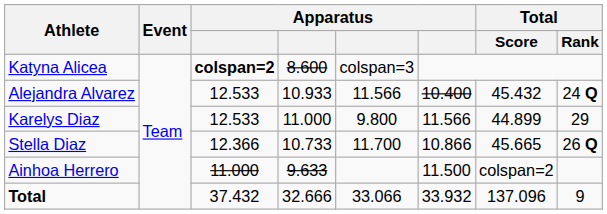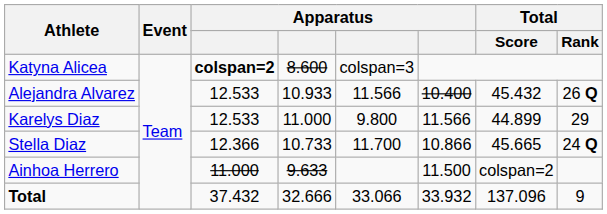Alejandra Alvarez | Total / Rank: 24 Q -> 26 Q
Stella Diaz | Total / Rank: 26 Q -> 24 Q
